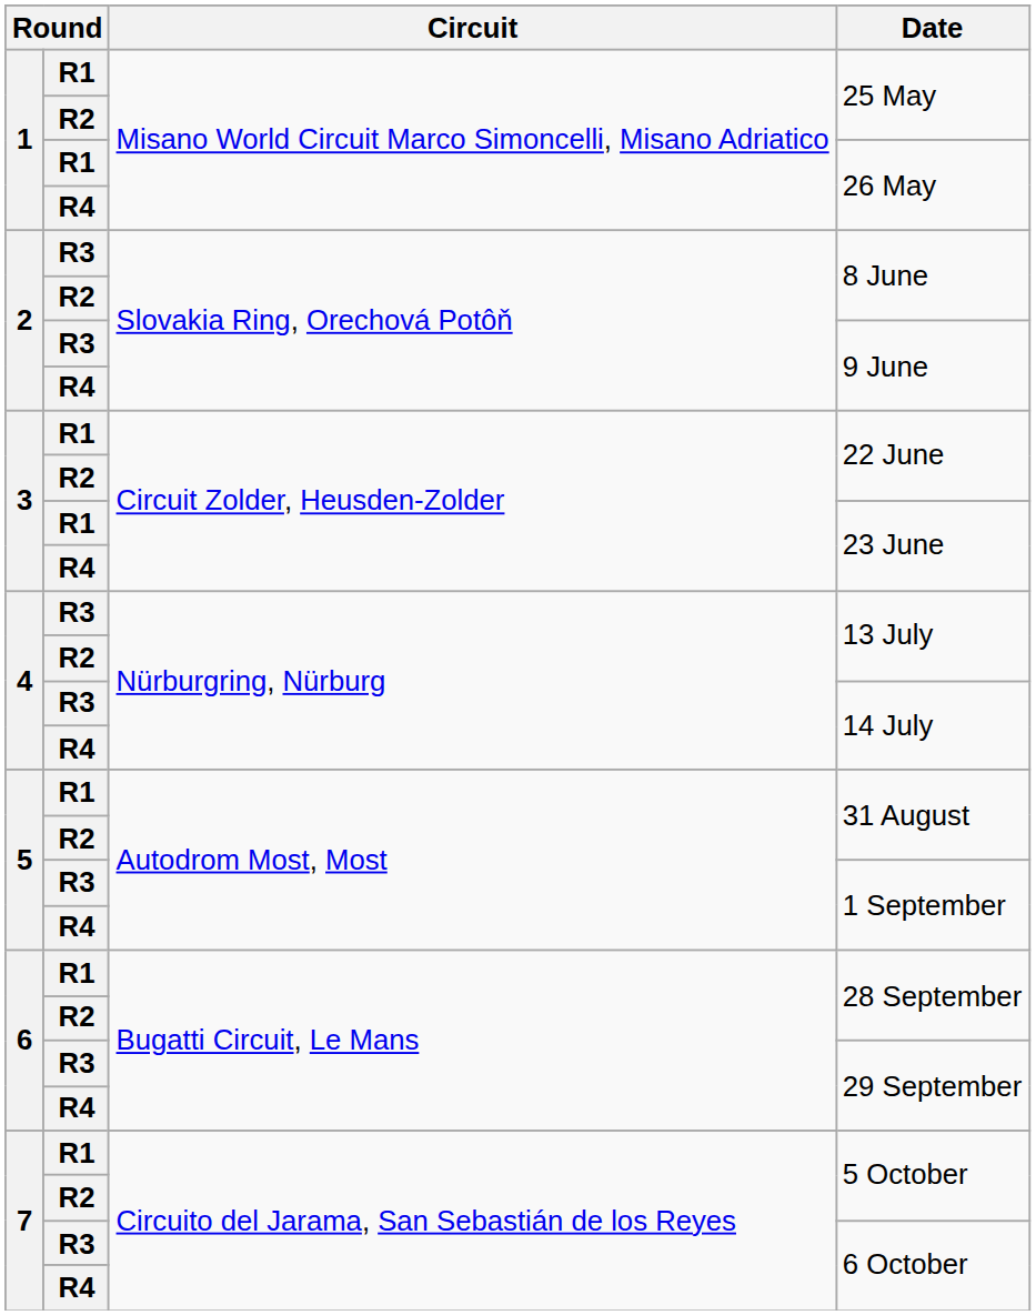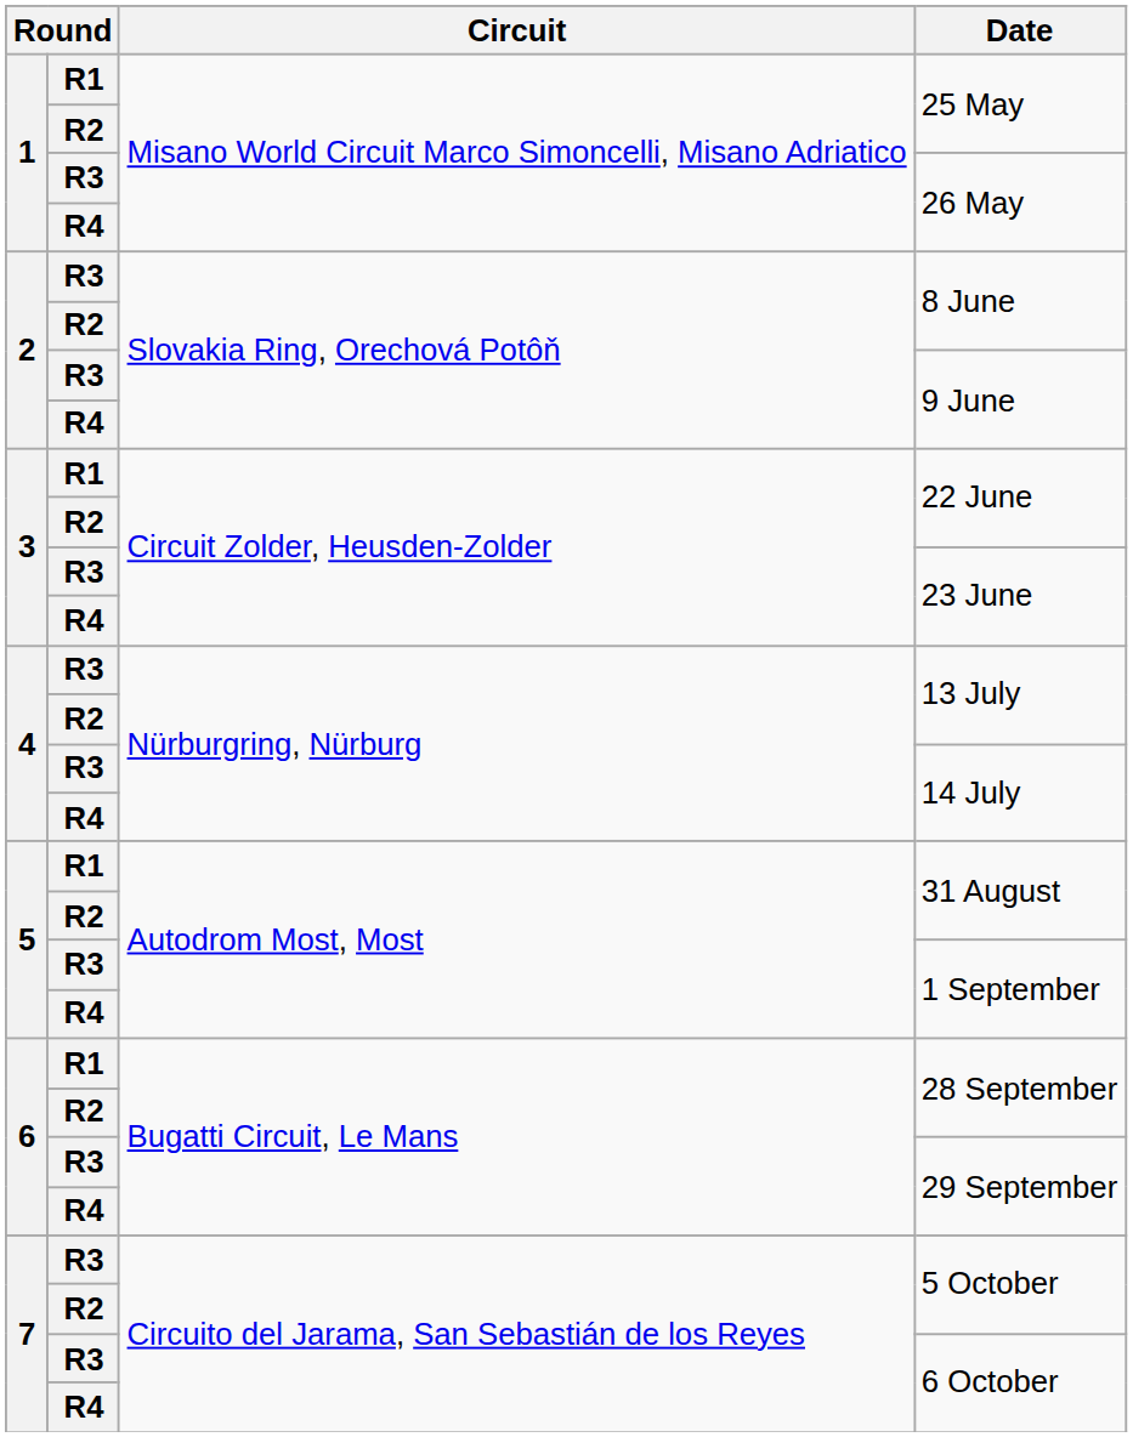row 4 | column 2: R1 -> R3
row 12 | column 2: R1 -> R3
row 26 | column 2: R1 -> R3
